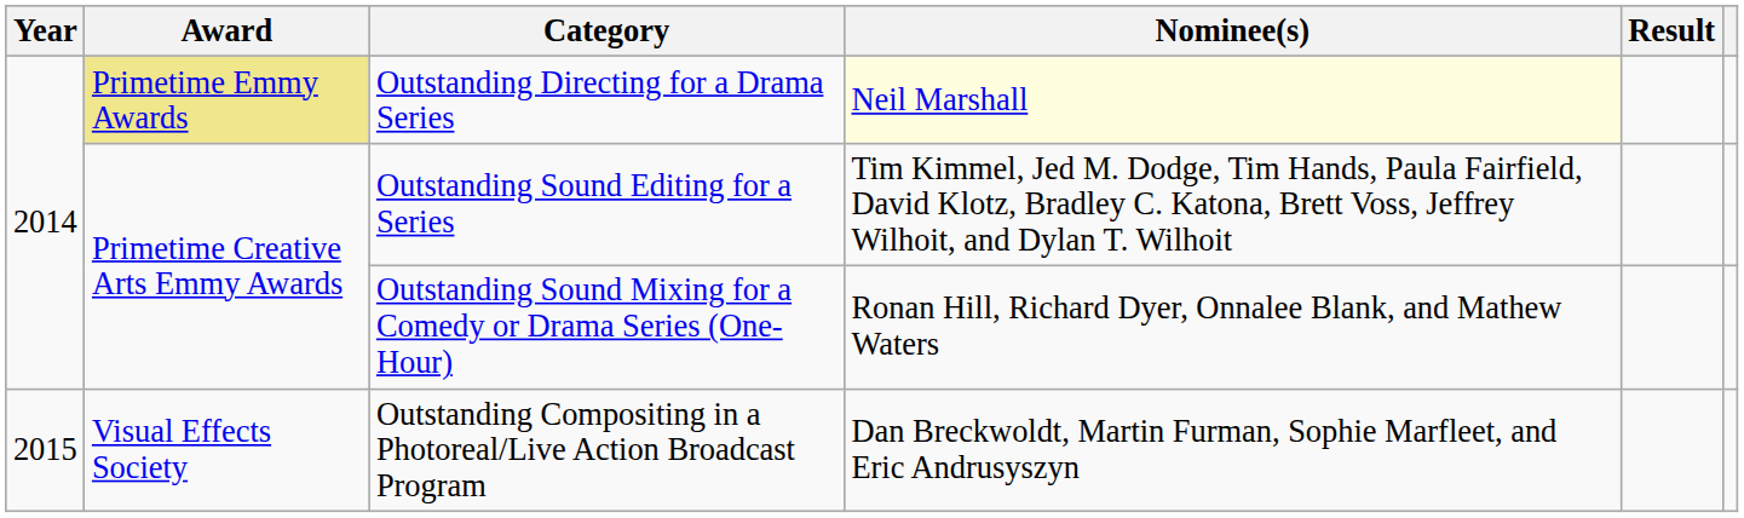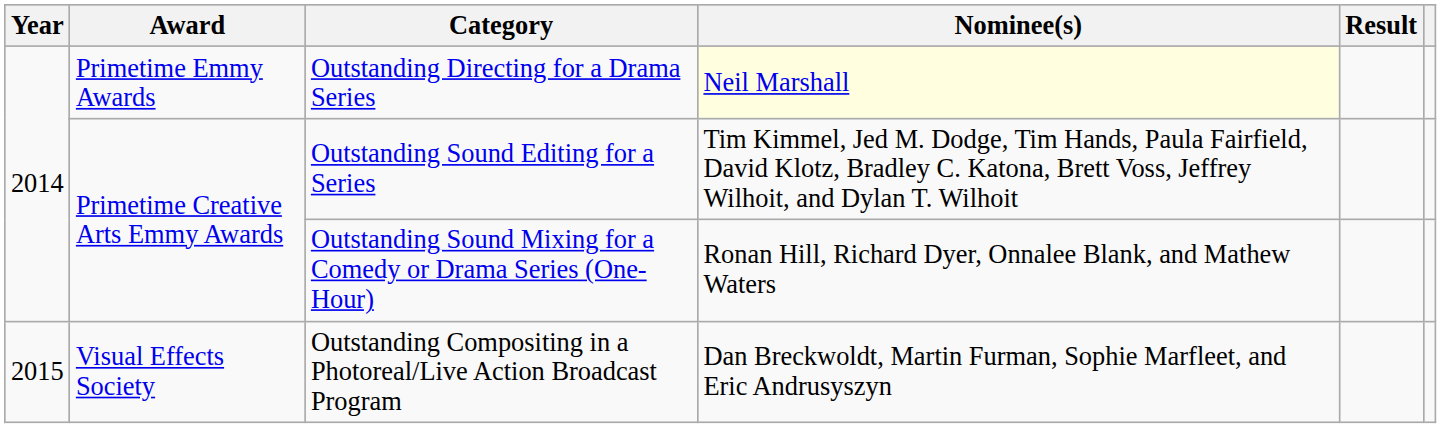Outstanding Directing for a Drama Series | Award: khaki background -> no background
